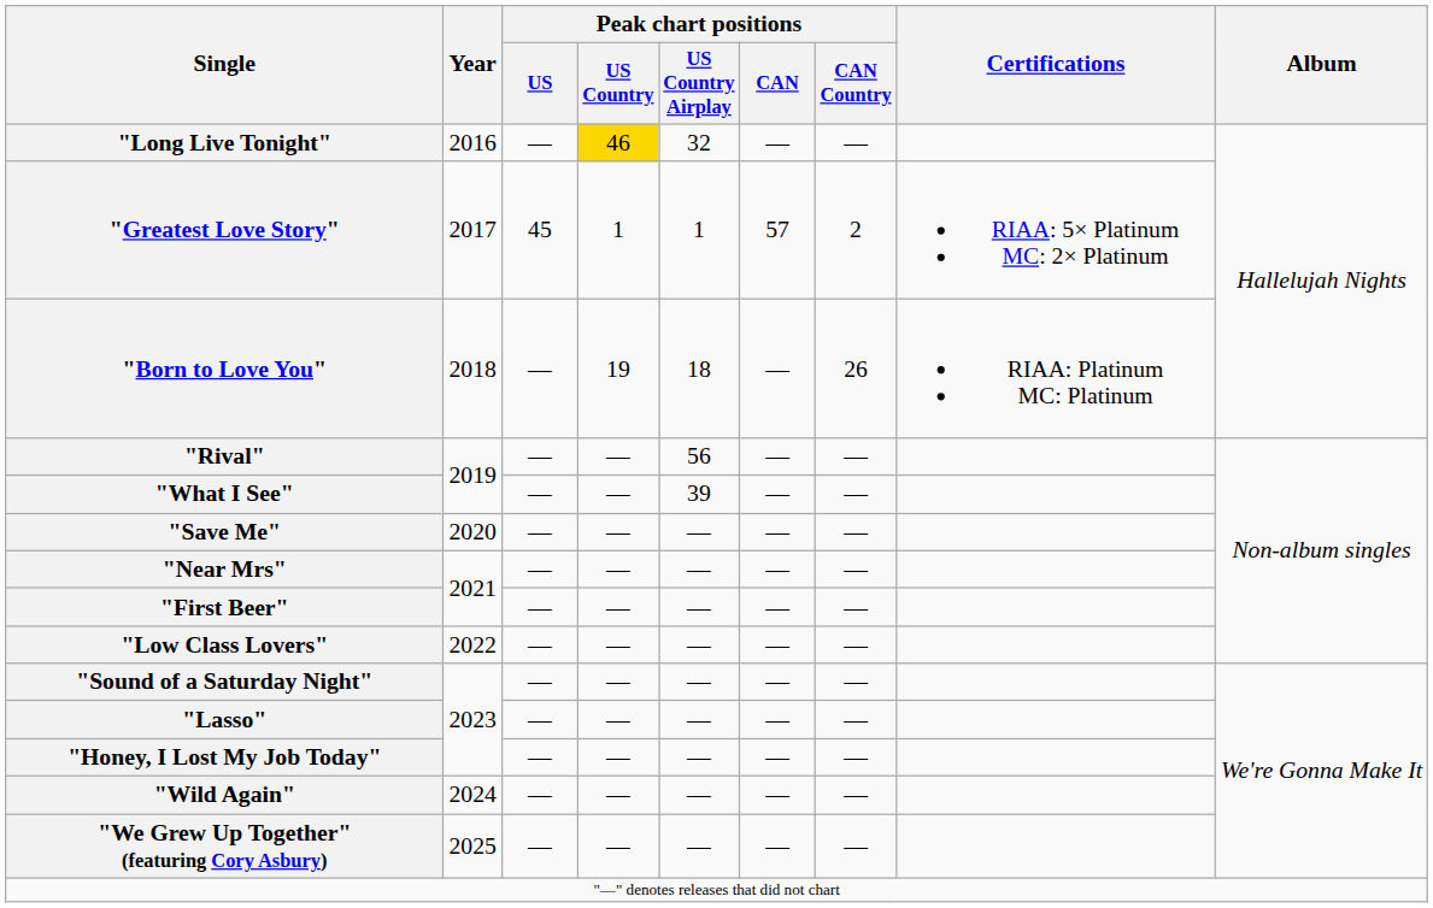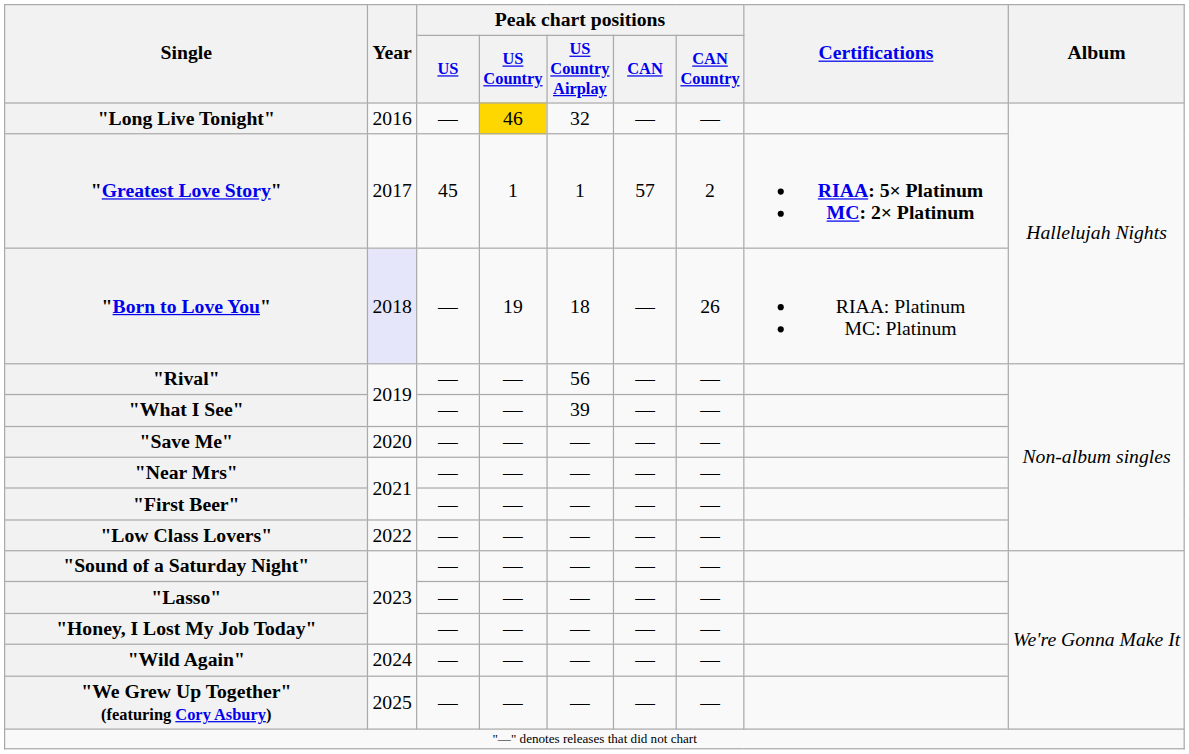"Greatest Love Story" | Certifications: normal -> bold
"Born to Love You" | Year: no background -> lavender background
